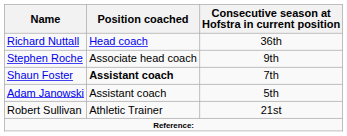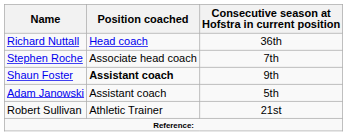Stephen Roche | Consecutive season at Hofstra in current position: 9th -> 7th
Shaun Foster | Consecutive season at Hofstra in current position: 7th -> 9th
